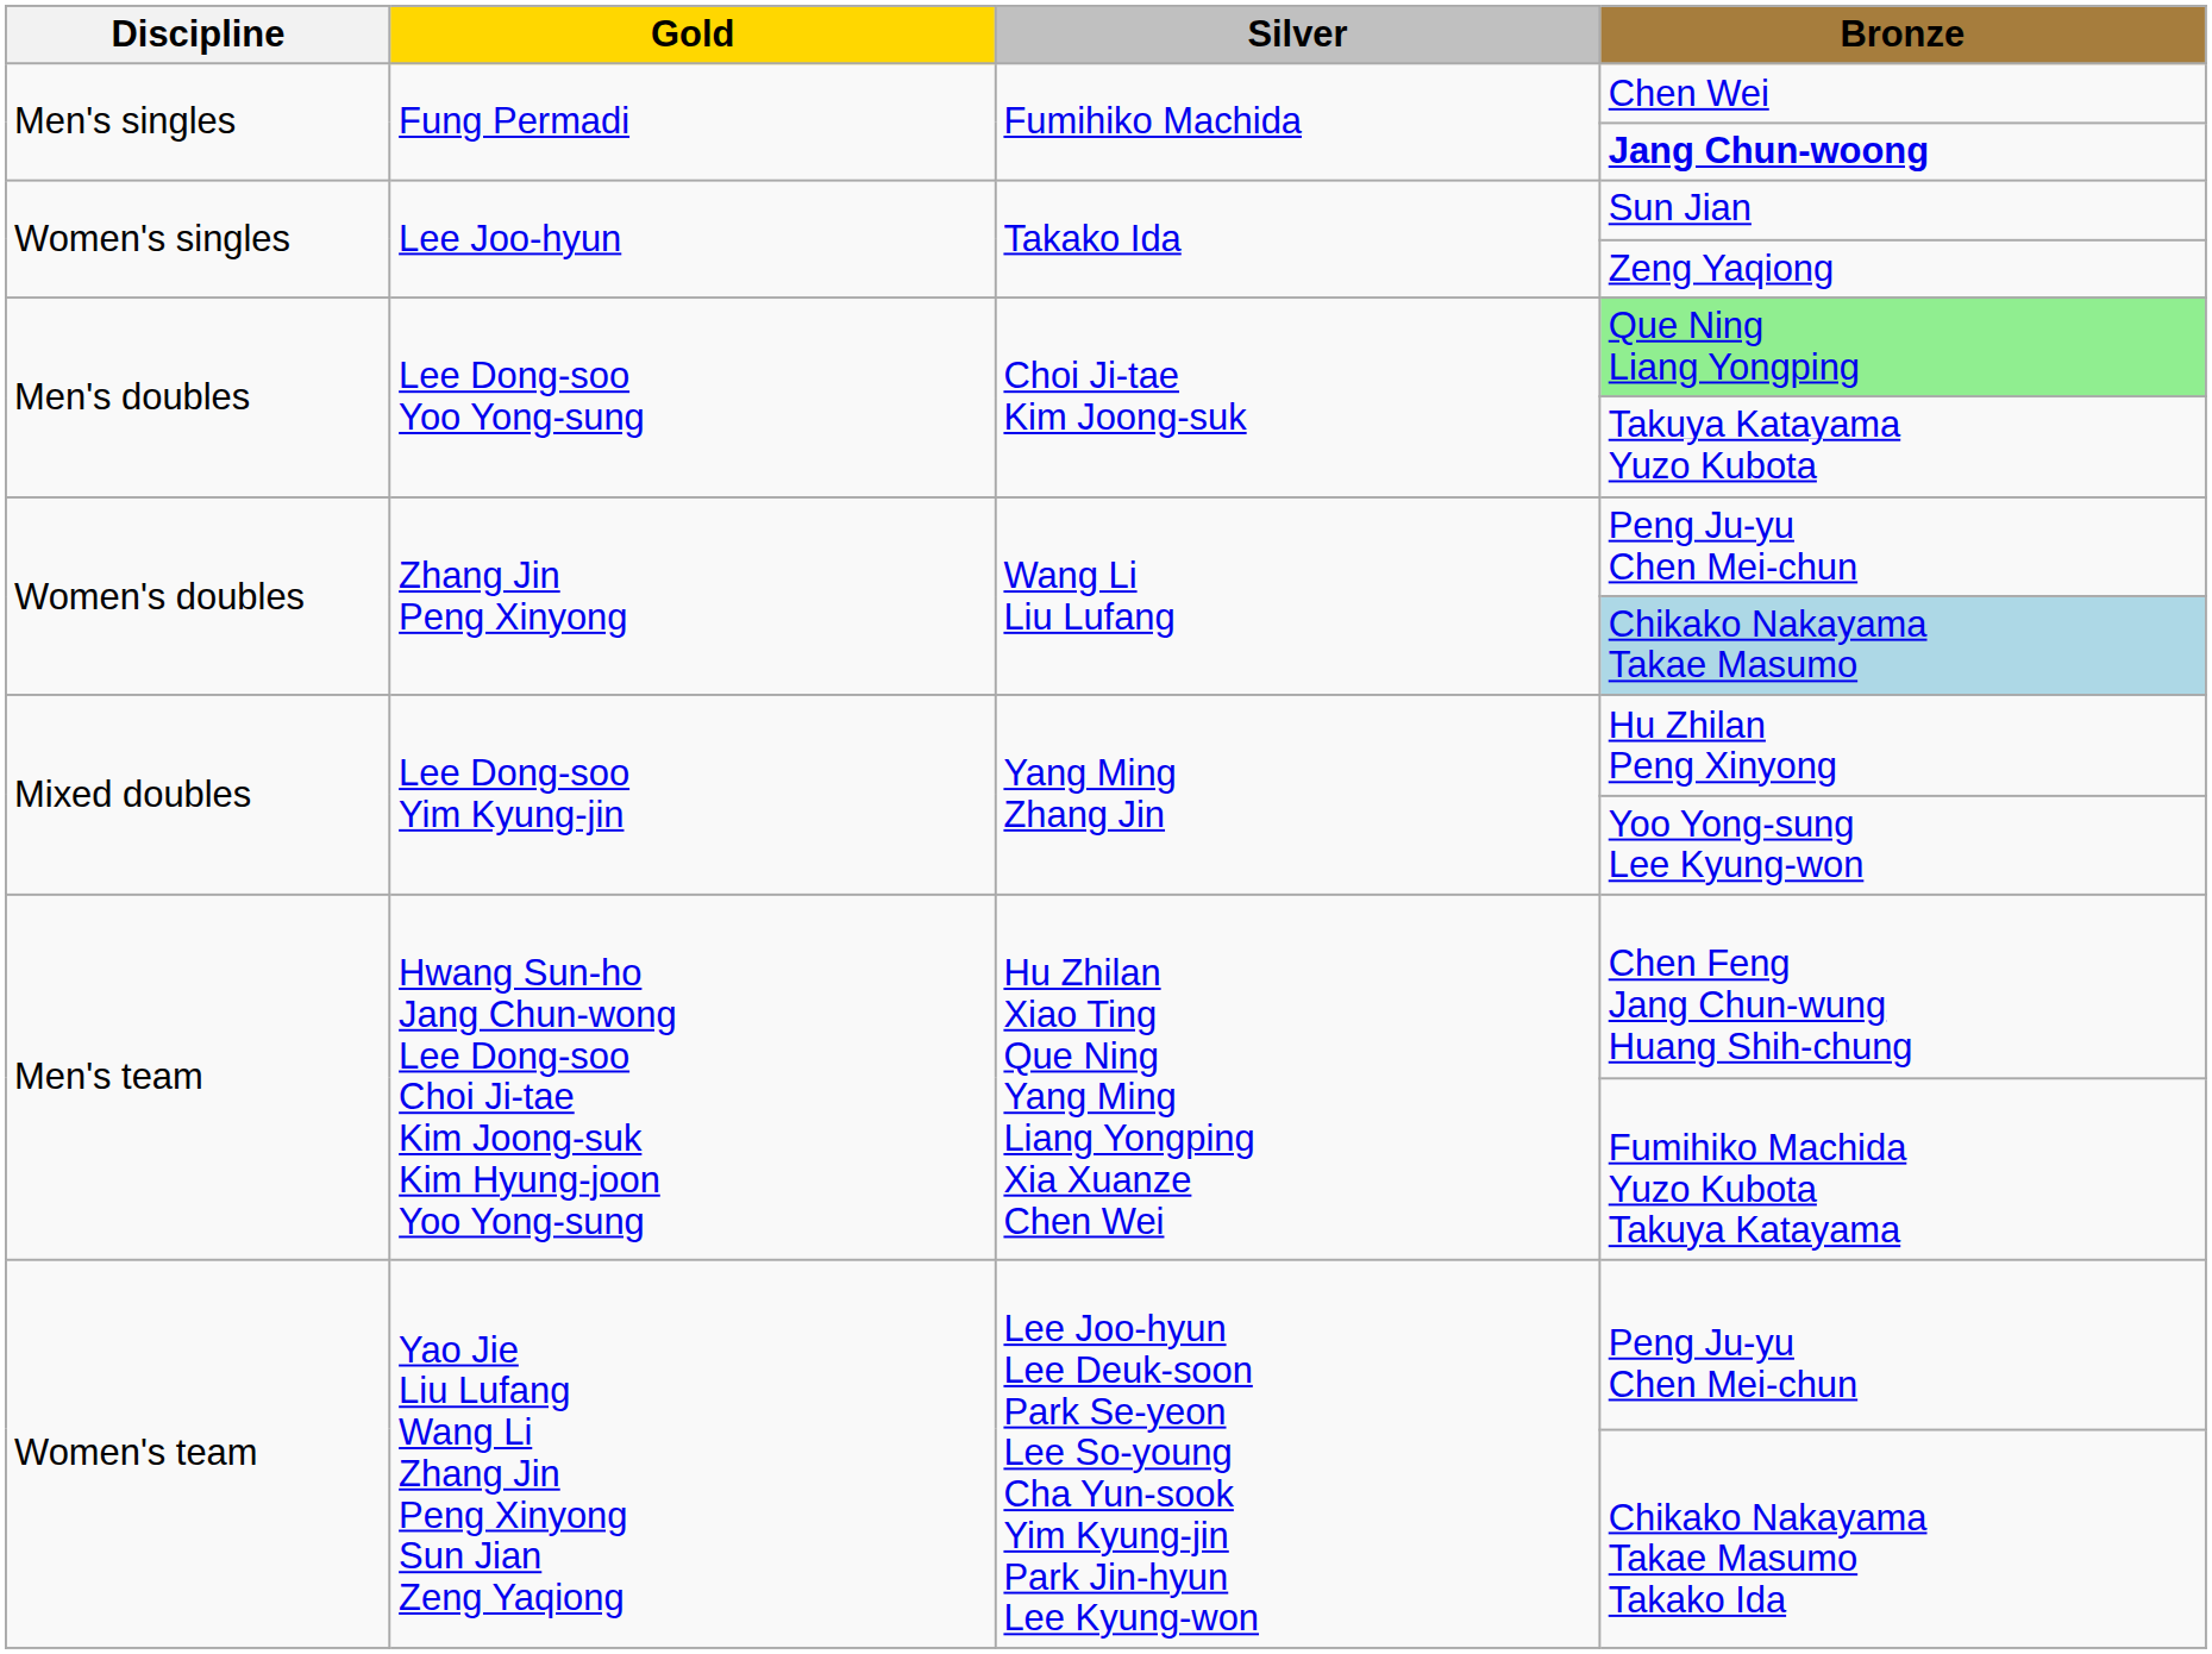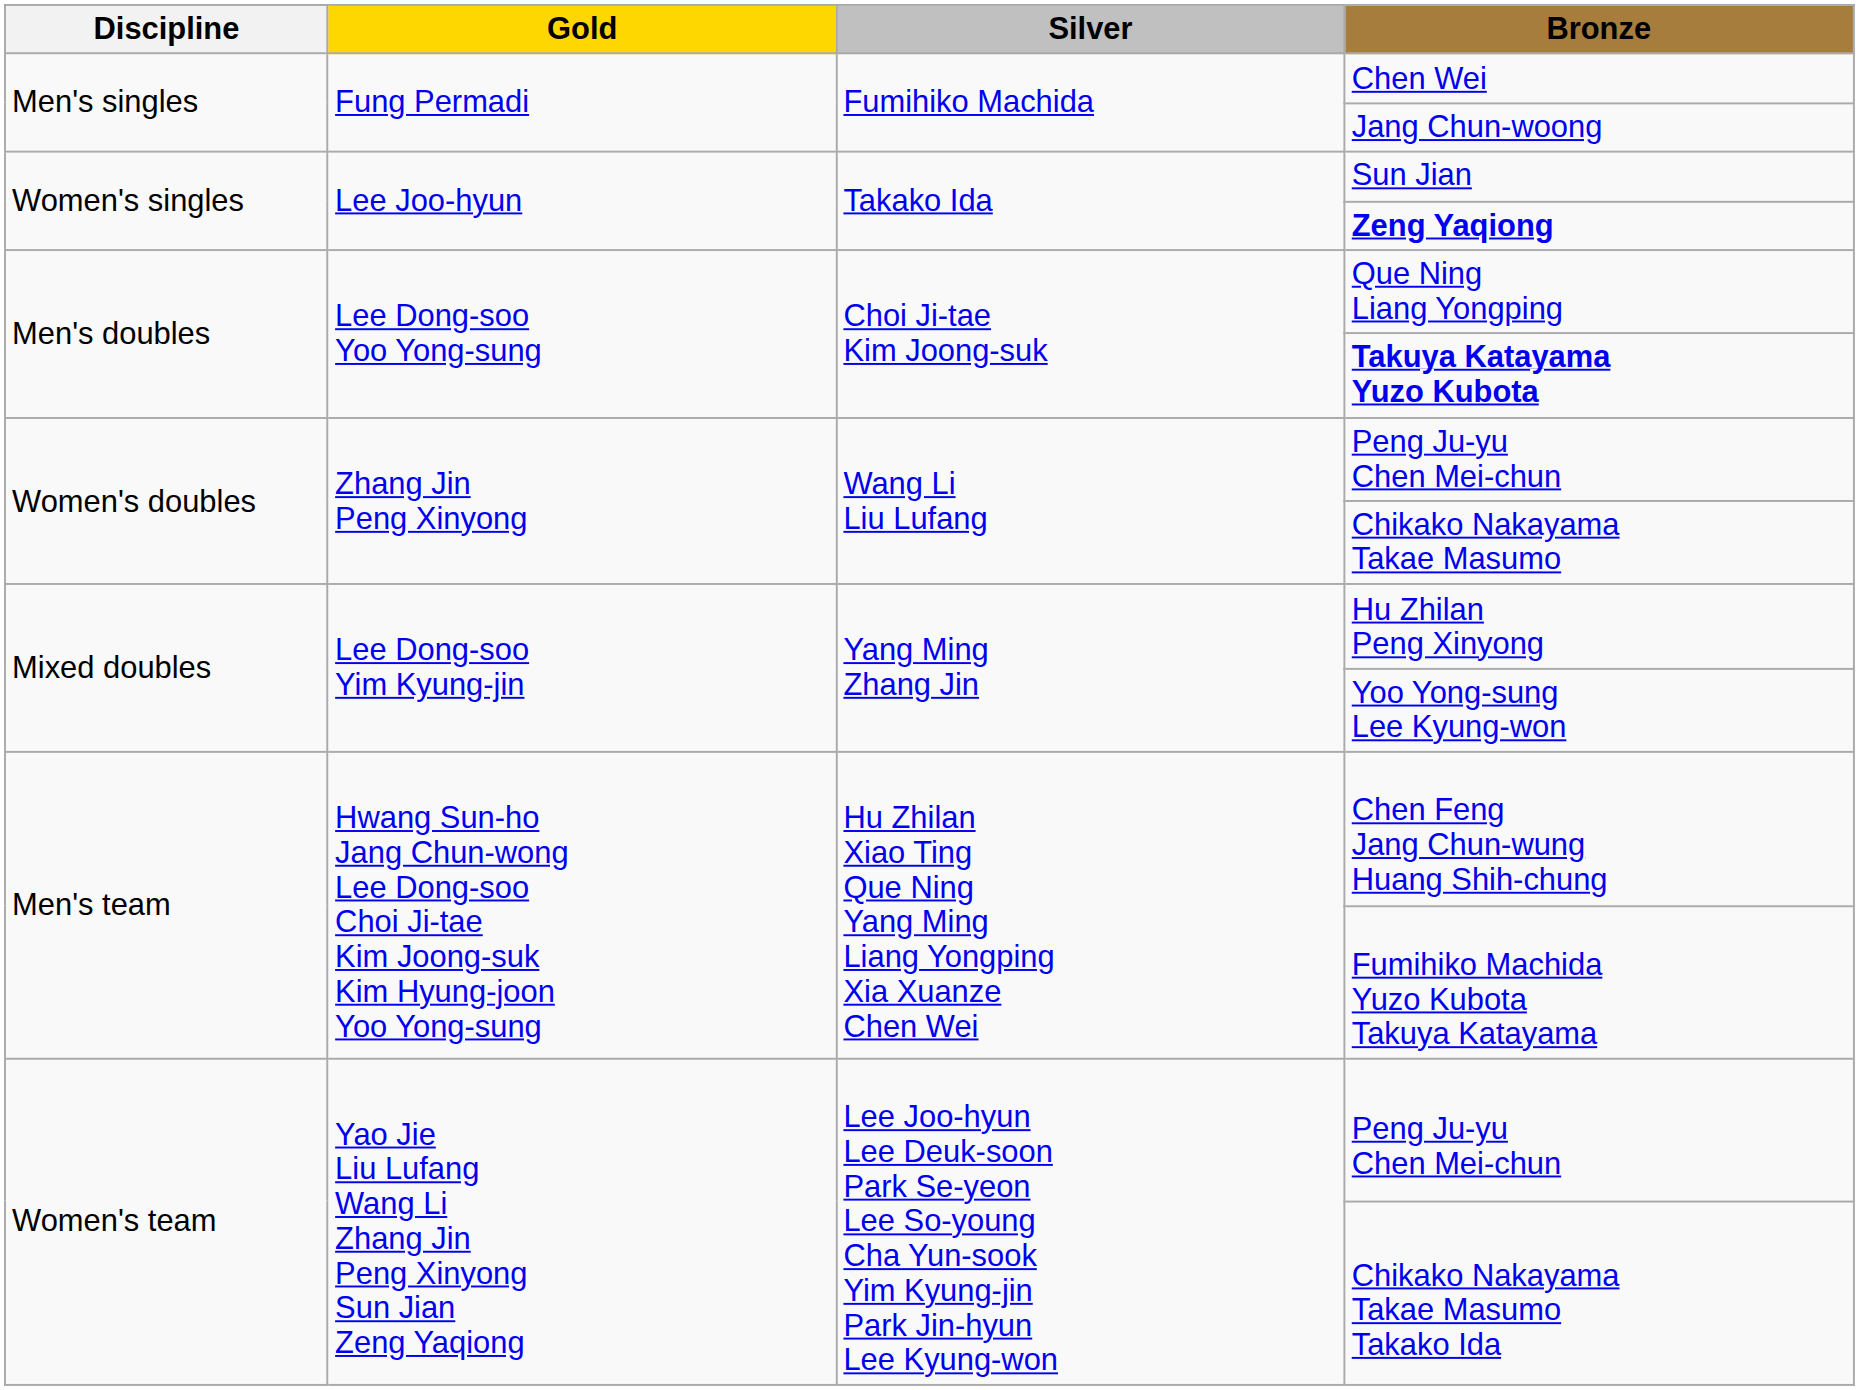Jang Chun-woong | Bronze: bold -> normal
Zeng Yaqiong | Bronze: normal -> bold
Que Ning Liang Yongping | Bronze: lightgreen background -> no background
Takuya Katayama Yuzo Kubota | Bronze: normal -> bold
Chikako Nakayama Takae Masumo | Bronze: lightblue background -> no background
